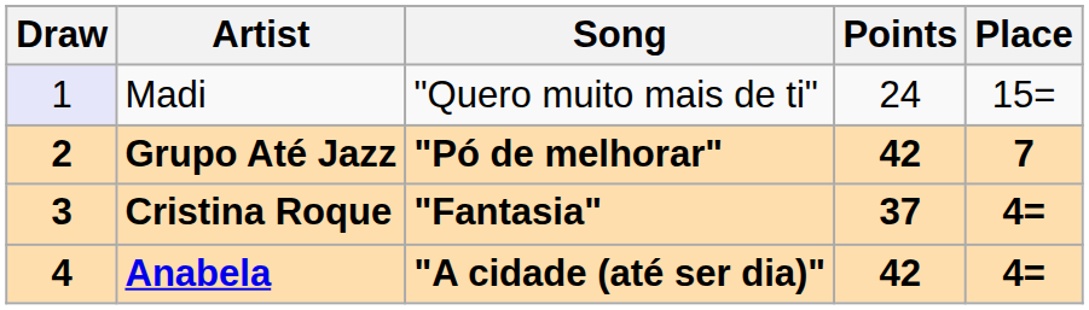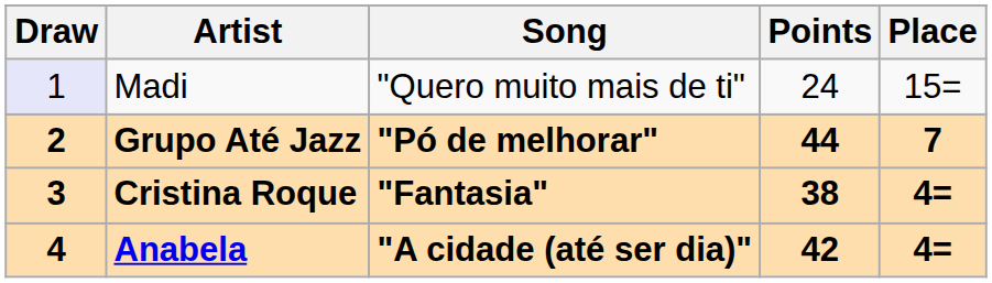Grupo Até Jazz | Points: 42 -> 44
Cristina Roque | Points: 37 -> 38
